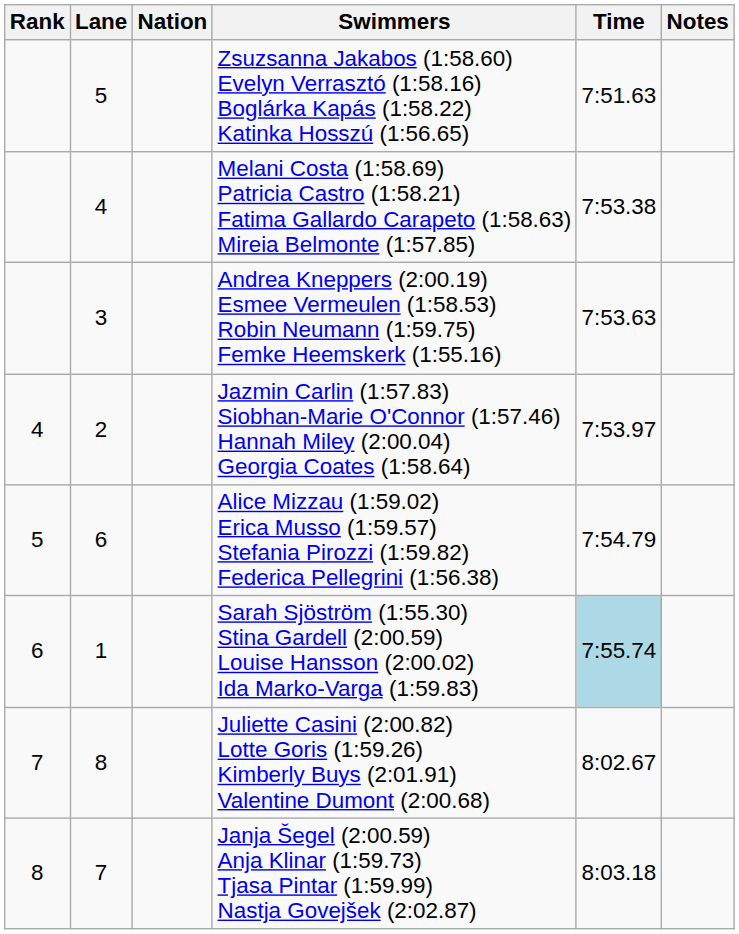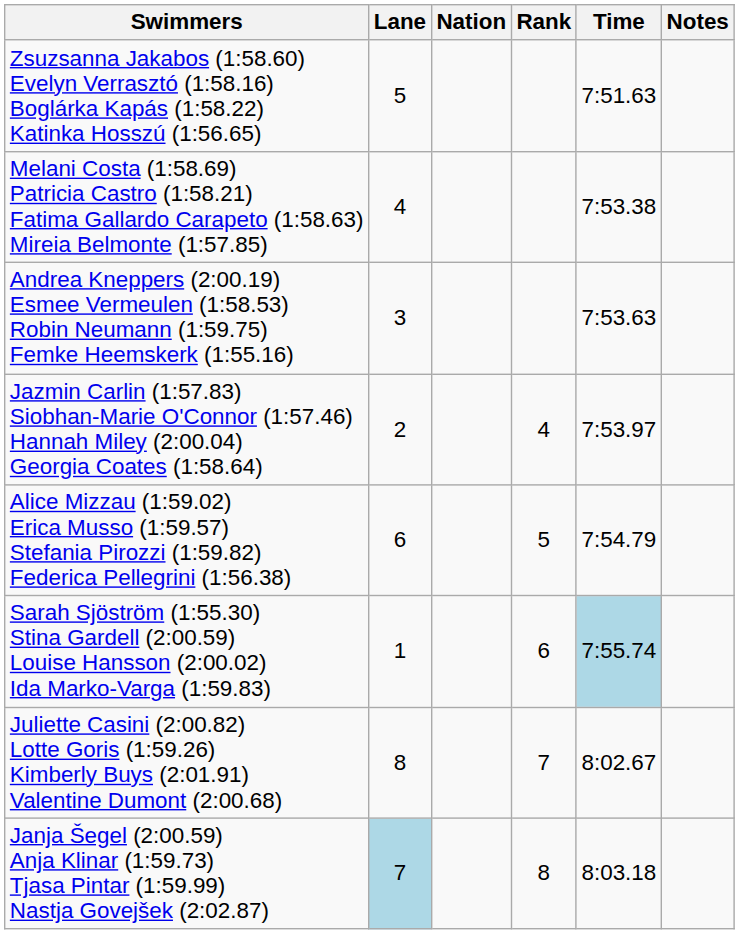columns swapped: Rank <-> Swimmers
row 9 | Lane: no background -> lightblue background
